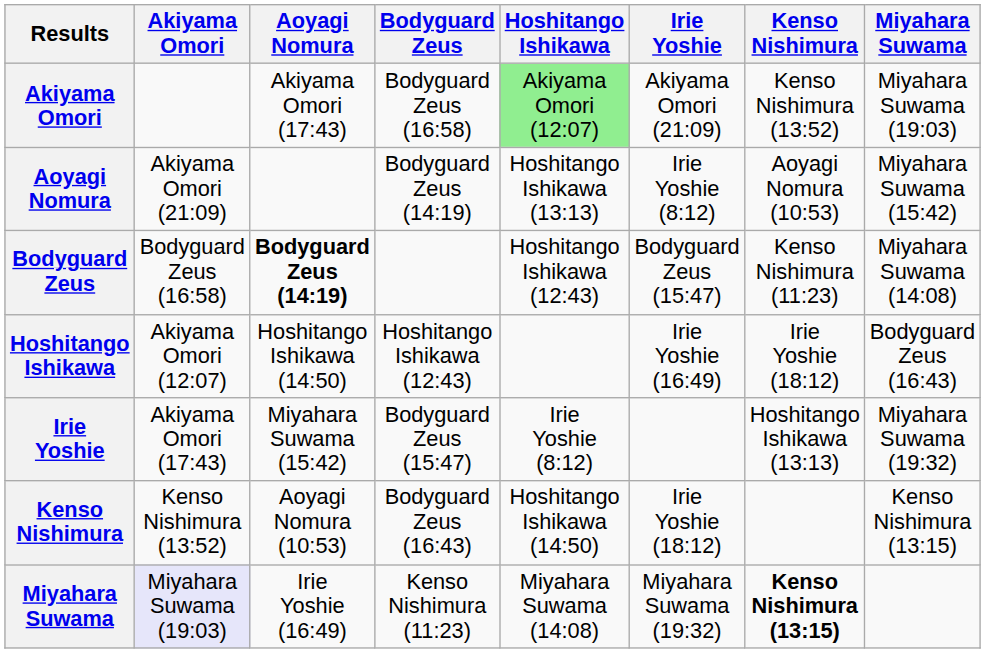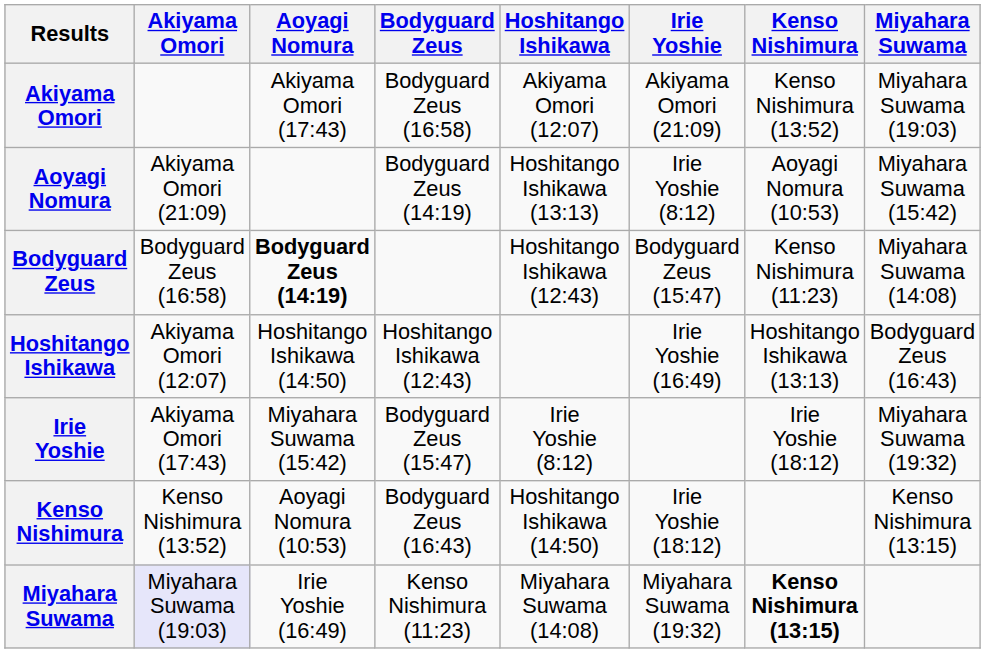row 2 | Hoshitango Ishikawa: lightgreen background -> no background
row 5 | Kenso Nishimura: Irie Yoshie (18:12) -> Hoshitango Ishikawa (13:13)
row 6 | Kenso Nishimura: Hoshitango Ishikawa (13:13) -> Irie Yoshie (18:12)
